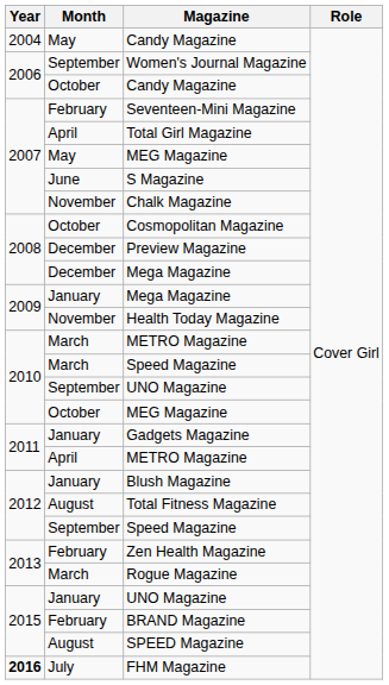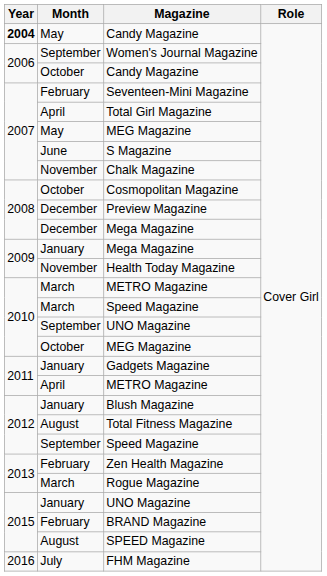May / Candy Magazine | Year: normal -> bold
FHM Magazine | Year: bold -> normal
